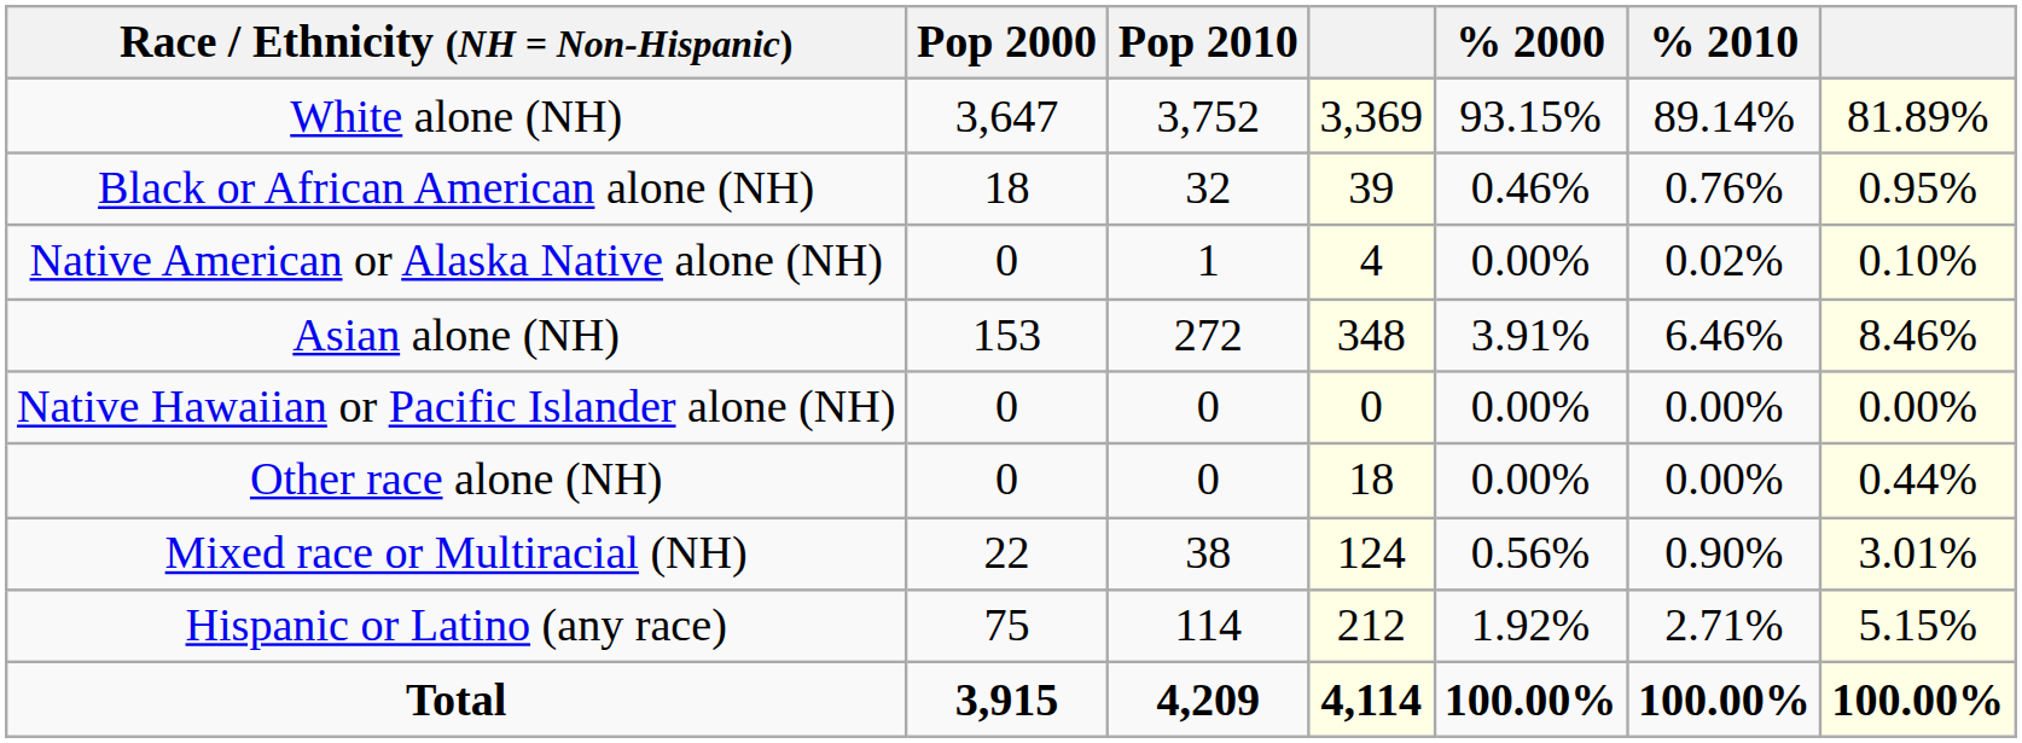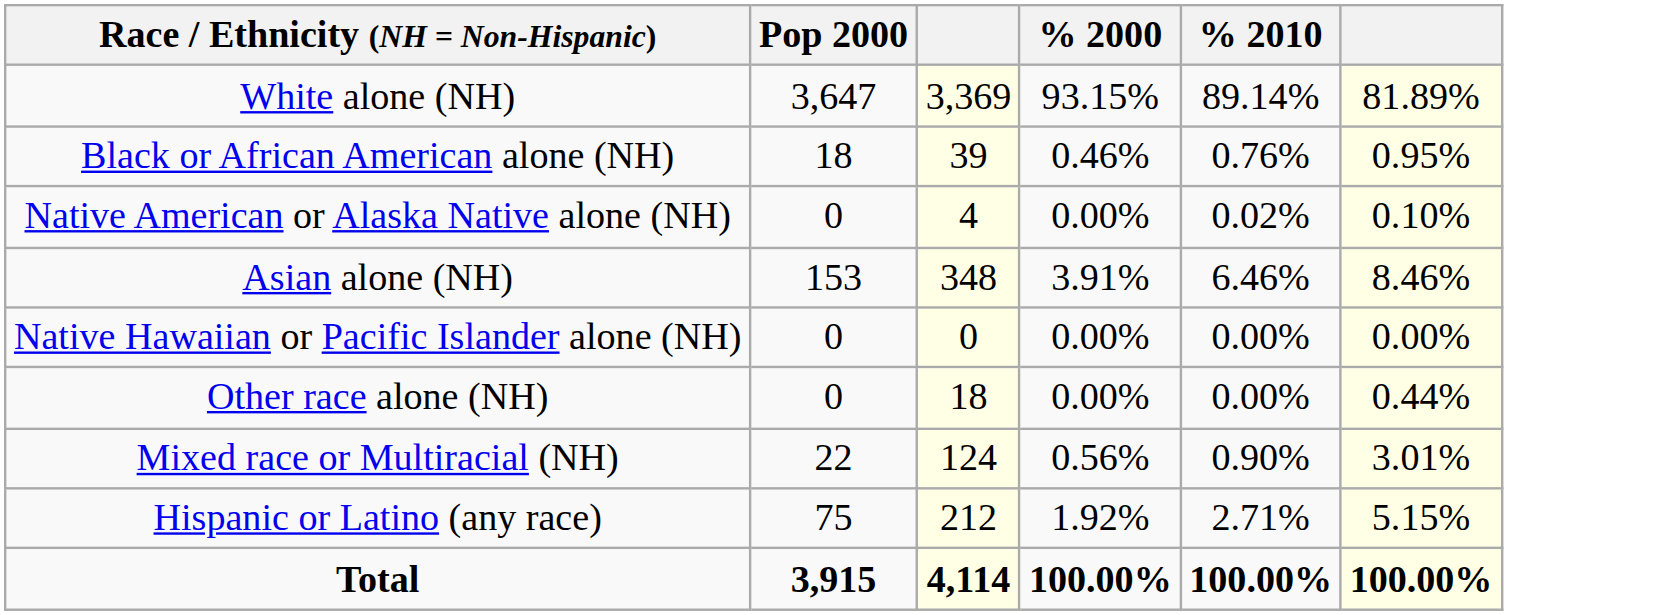- column: Pop 2010 | 3,752 | 32 | 1 | 272 | 0 | 0 | 38 | 114 | 4,209
